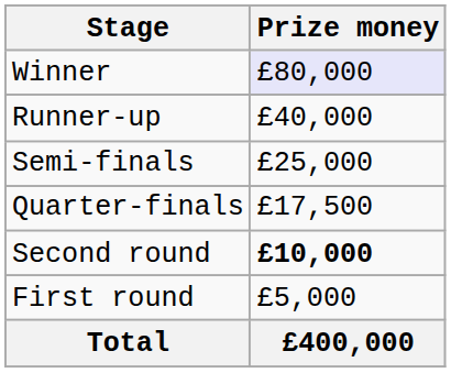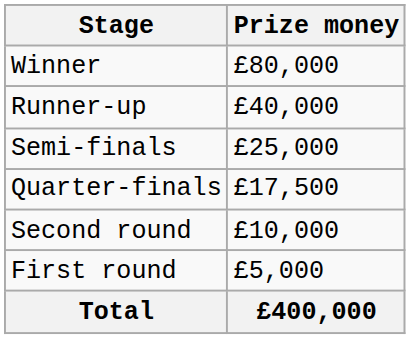Winner | Prize money: lavender background -> no background
Second round | Prize money: bold -> normal
